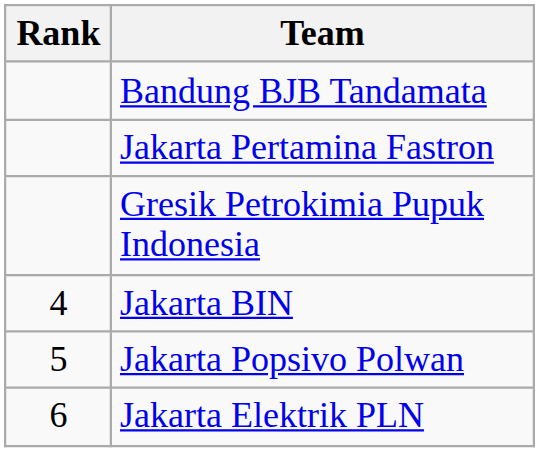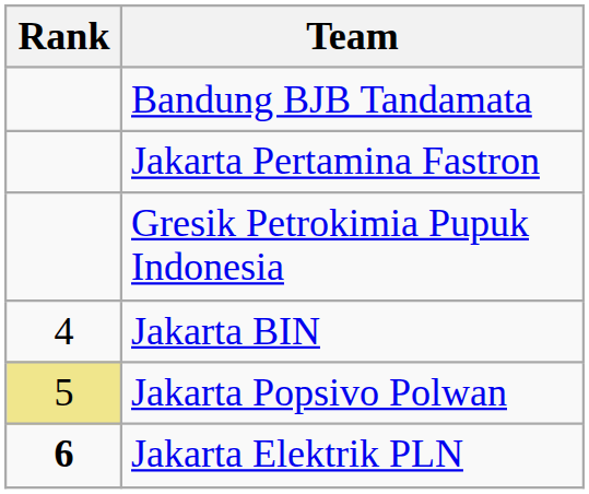Jakarta Popsivo Polwan | Rank: no background -> khaki background
Jakarta Elektrik PLN | Rank: normal -> bold
